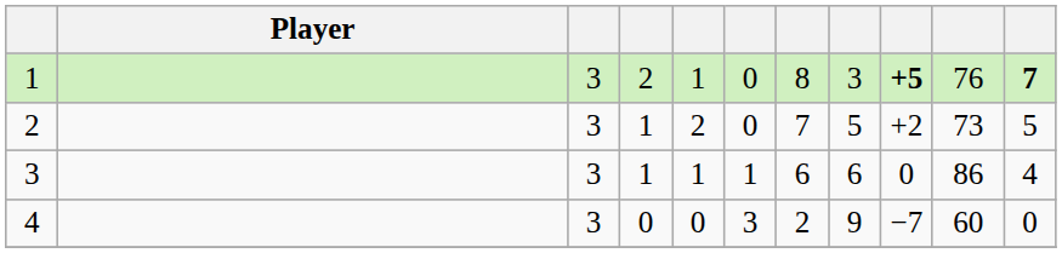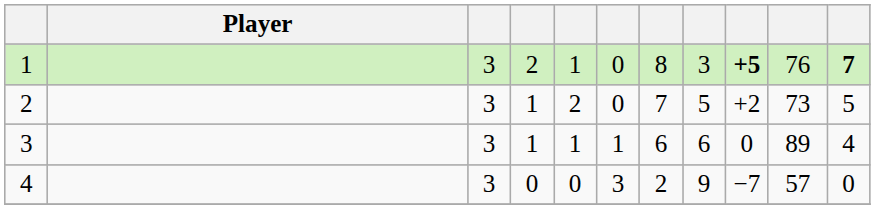row 4 | column 10: 86 -> 89
row 5 | column 10: 60 -> 57
